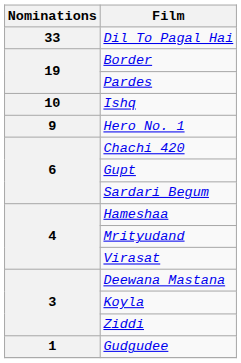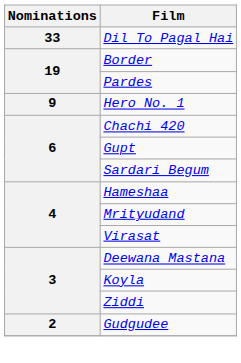- row: 10 | Ishq
Gudgudee | Nominations: 1 -> 2
